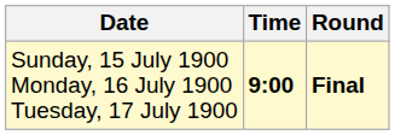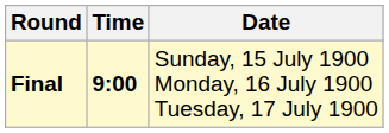columns swapped: Date <-> Round
